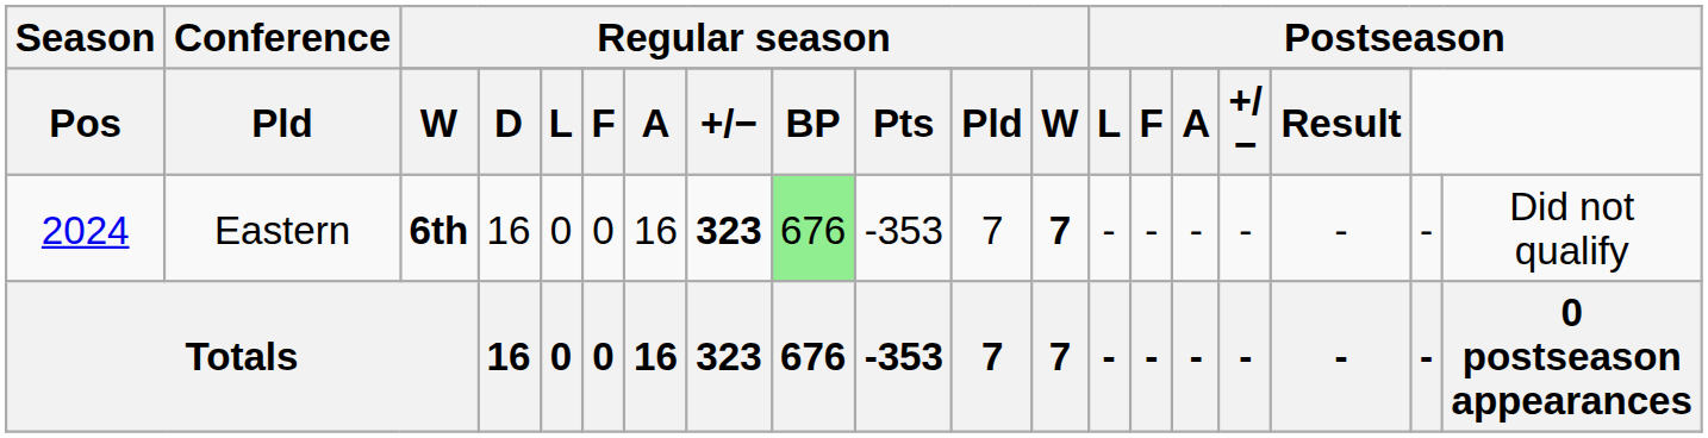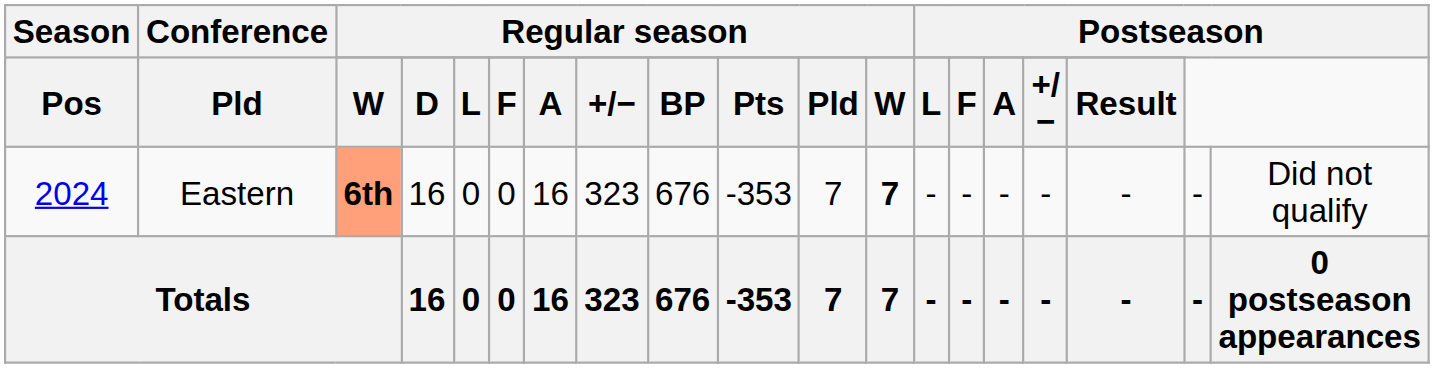Eastern | column 3: no background -> lightsalmon background
Eastern | column 8: bold -> normal
Eastern | column 9: lightgreen background -> no background
